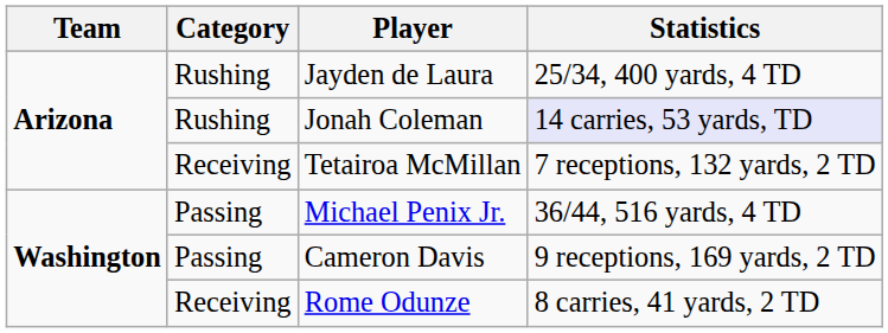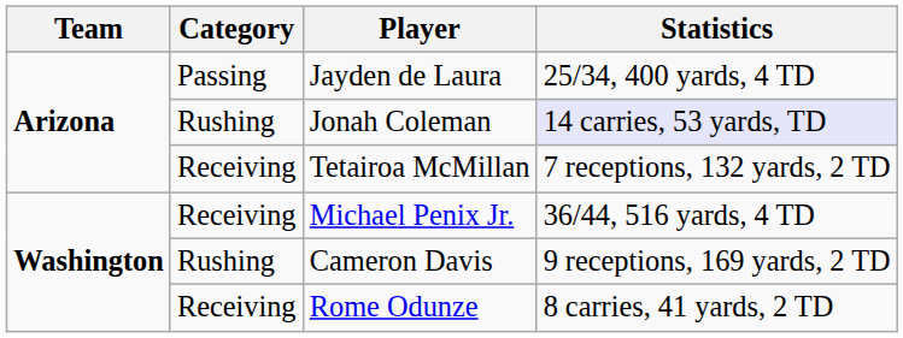Jayden de Laura | Category: Rushing -> Passing
Michael Penix Jr. | Category: Passing -> Receiving
Cameron Davis | Category: Passing -> Rushing
